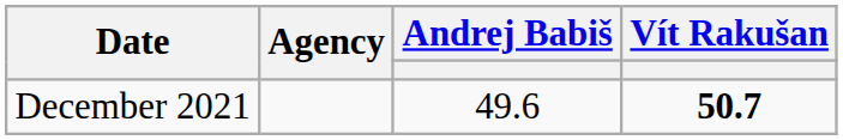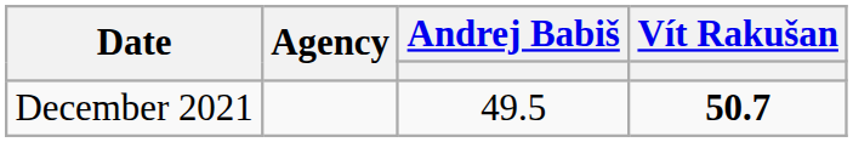December 2021 | Andrej Babiš: 49.6 -> 49.5
